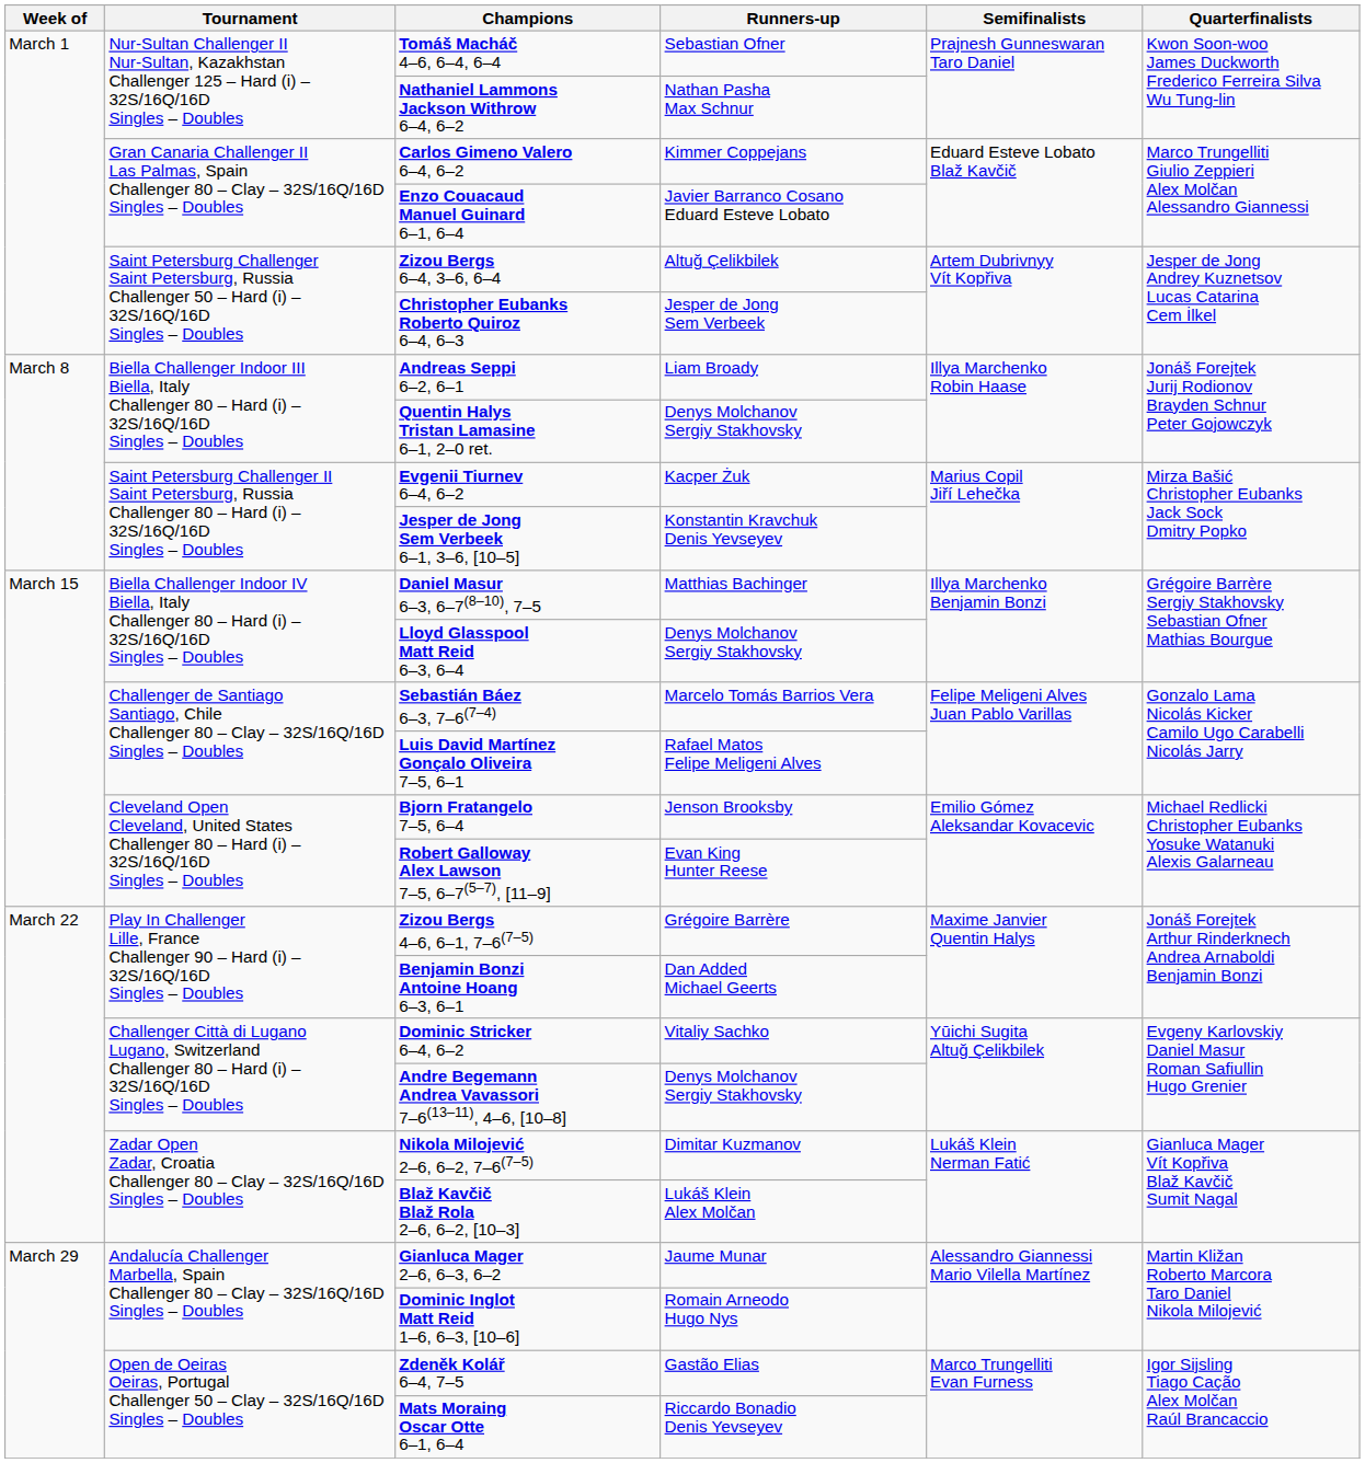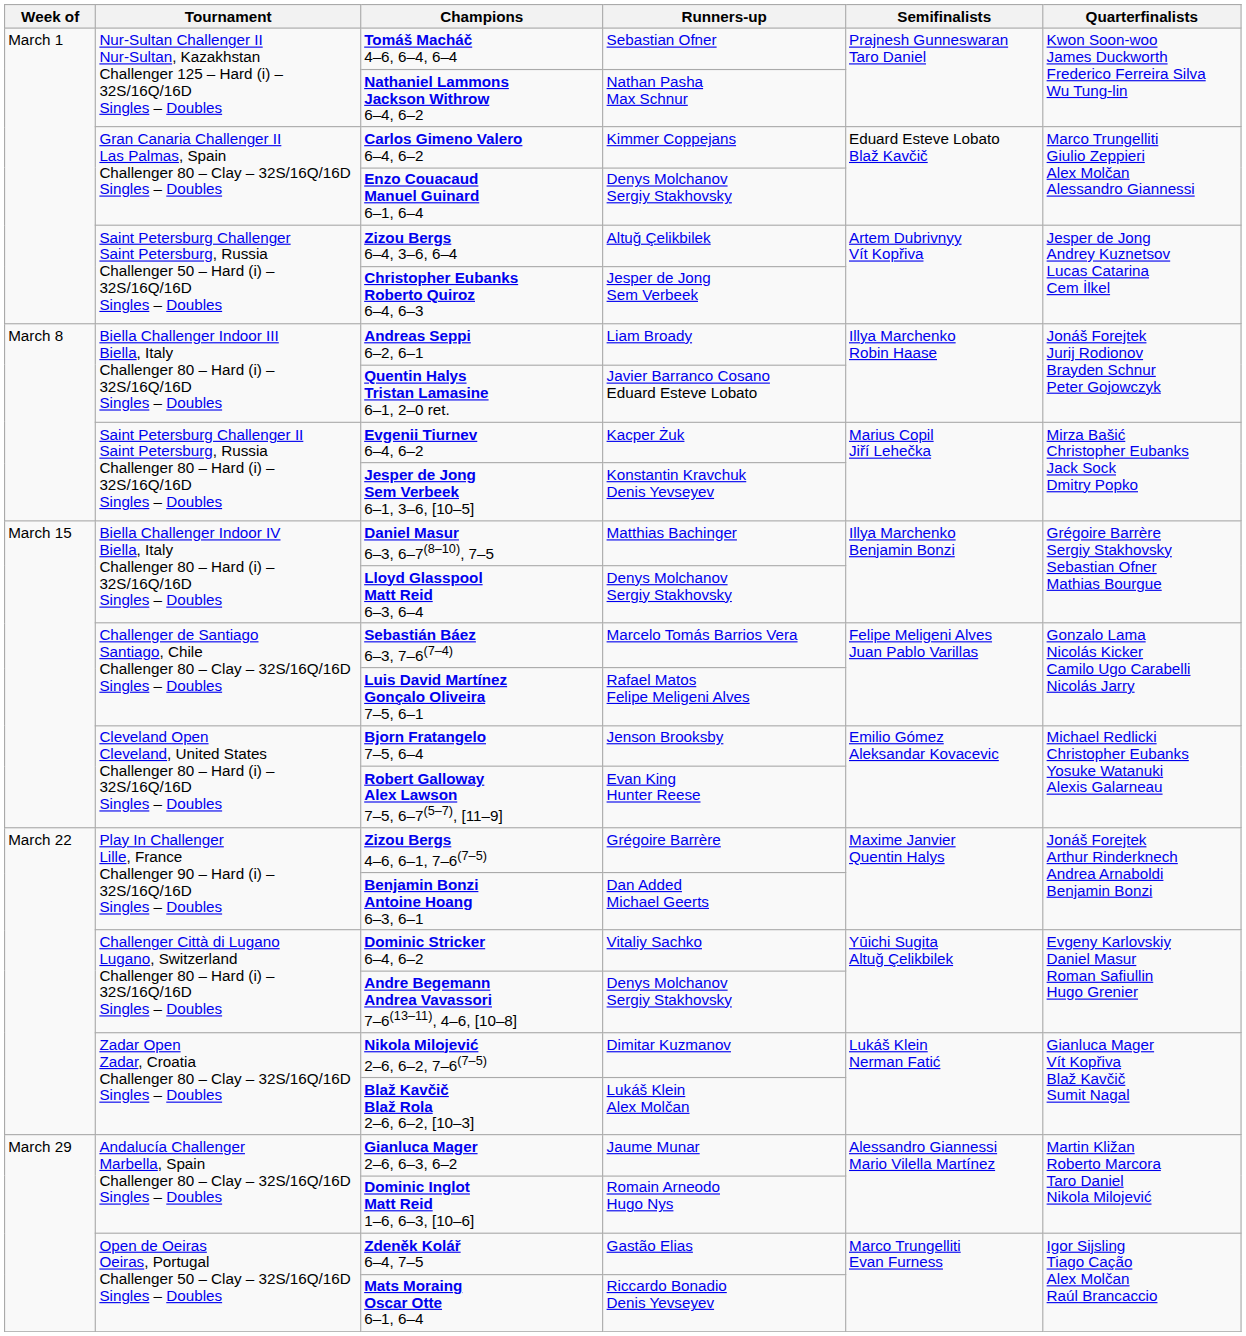Enzo Couacaud Manuel Guinard 6–1, 6–4 | Runners-up: Javier Barranco Cosano Eduard Esteve Lobato -> Denys Molchanov Sergiy Stakhovsky
Quentin Halys Tristan Lamasine 6–1, 2–0 ret. | Runners-up: Denys Molchanov Sergiy Stakhovsky -> Javier Barranco Cosano Eduard Esteve Lobato
